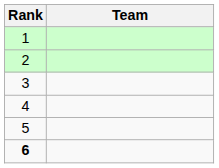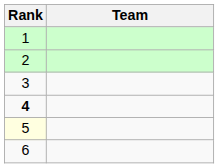4 | Rank: normal -> bold
5 | Rank: no background -> lightyellow background
6 | Rank: bold -> normal
